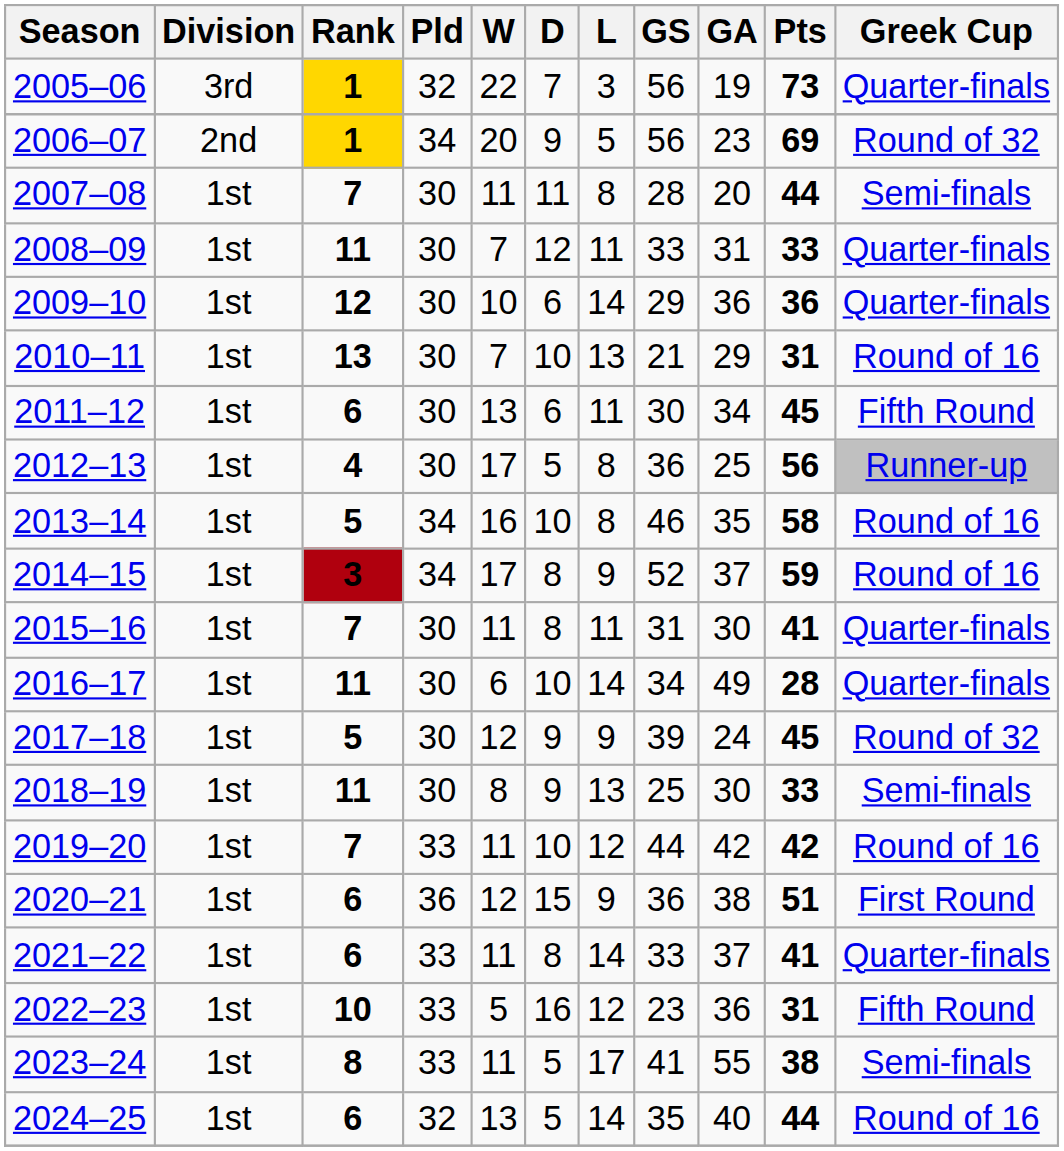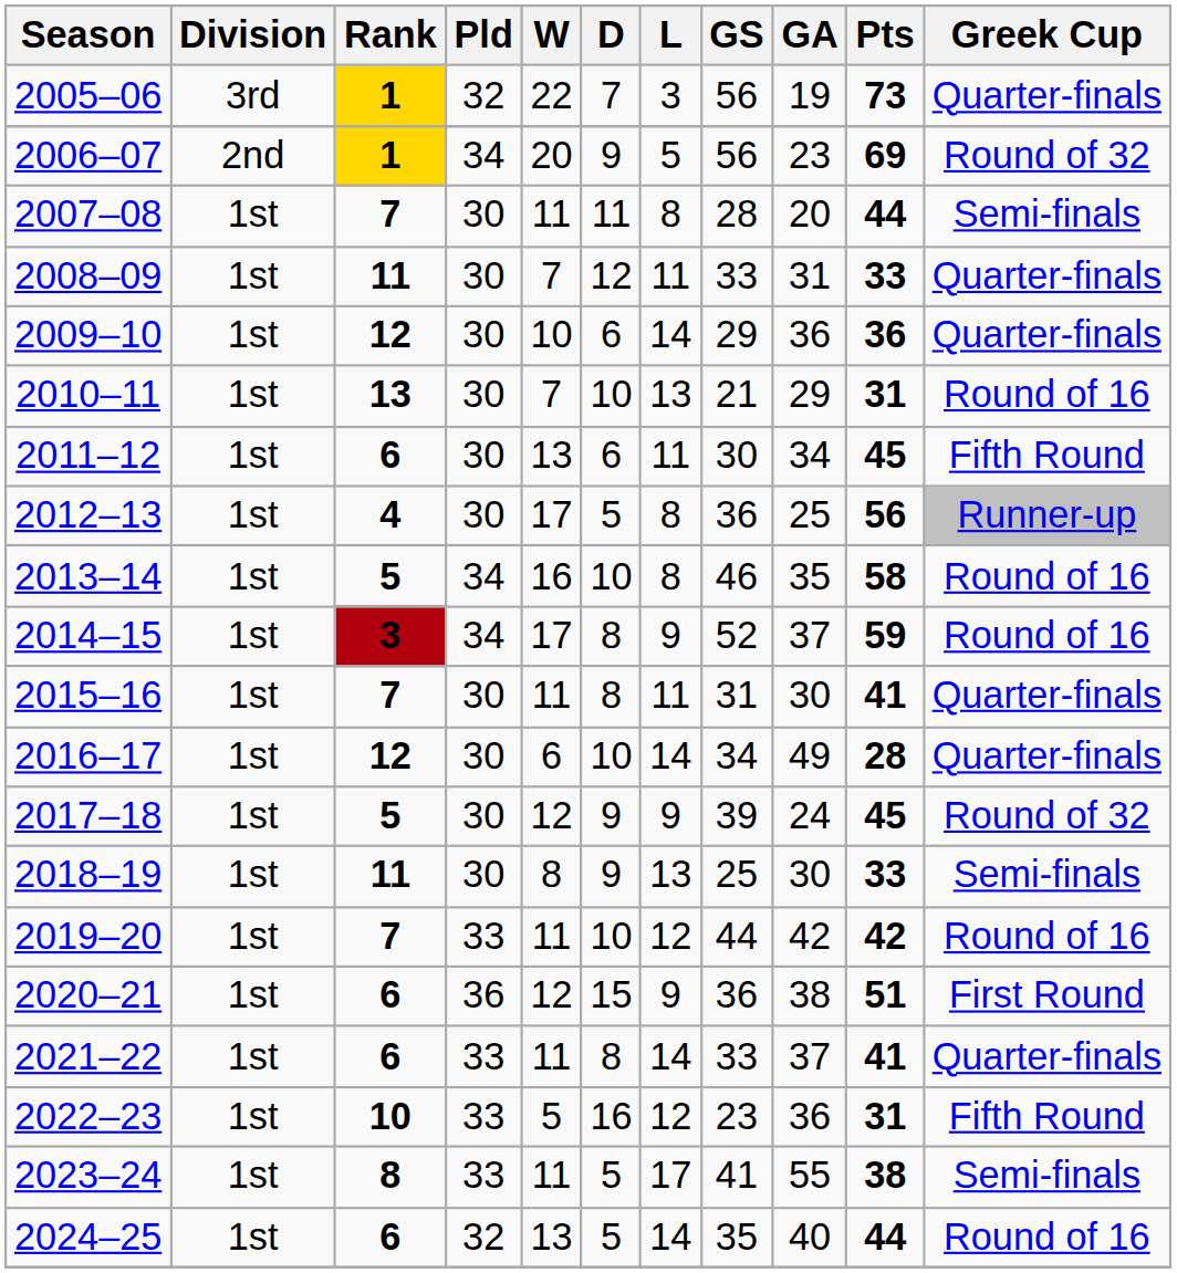2016–17 | Rank: 11 -> 12
